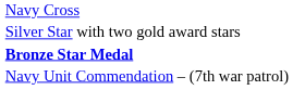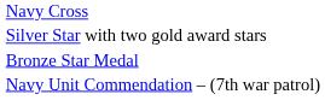row 3 | column 1: bold -> normal
